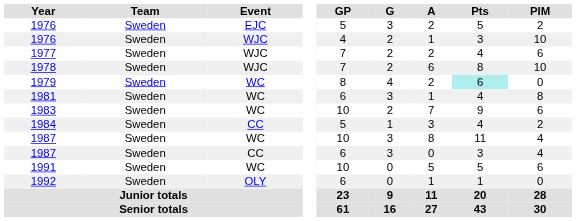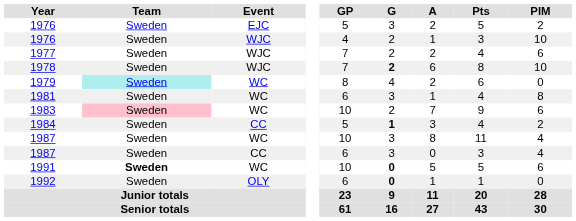1978 | G: normal -> bold
1979 | Team: no background -> paleturquoise background
1979 | Pts: paleturquoise background -> no background
1983 | Team: no background -> pink background
1984 | G: normal -> bold
1991 | Team: normal -> bold
1991 | G: normal -> bold
1992 | G: normal -> bold
